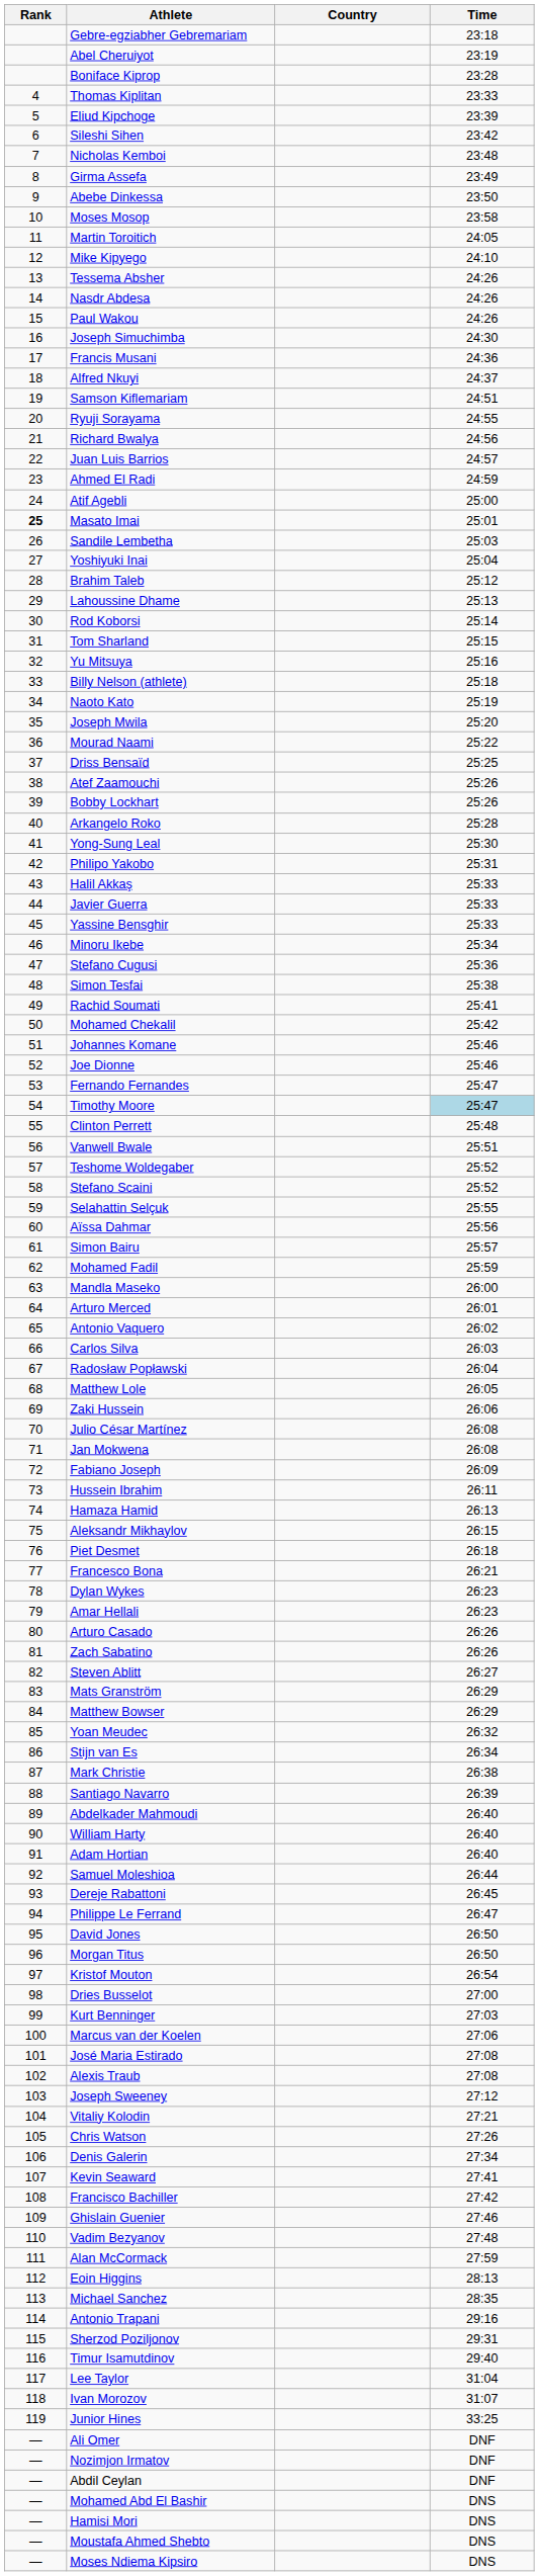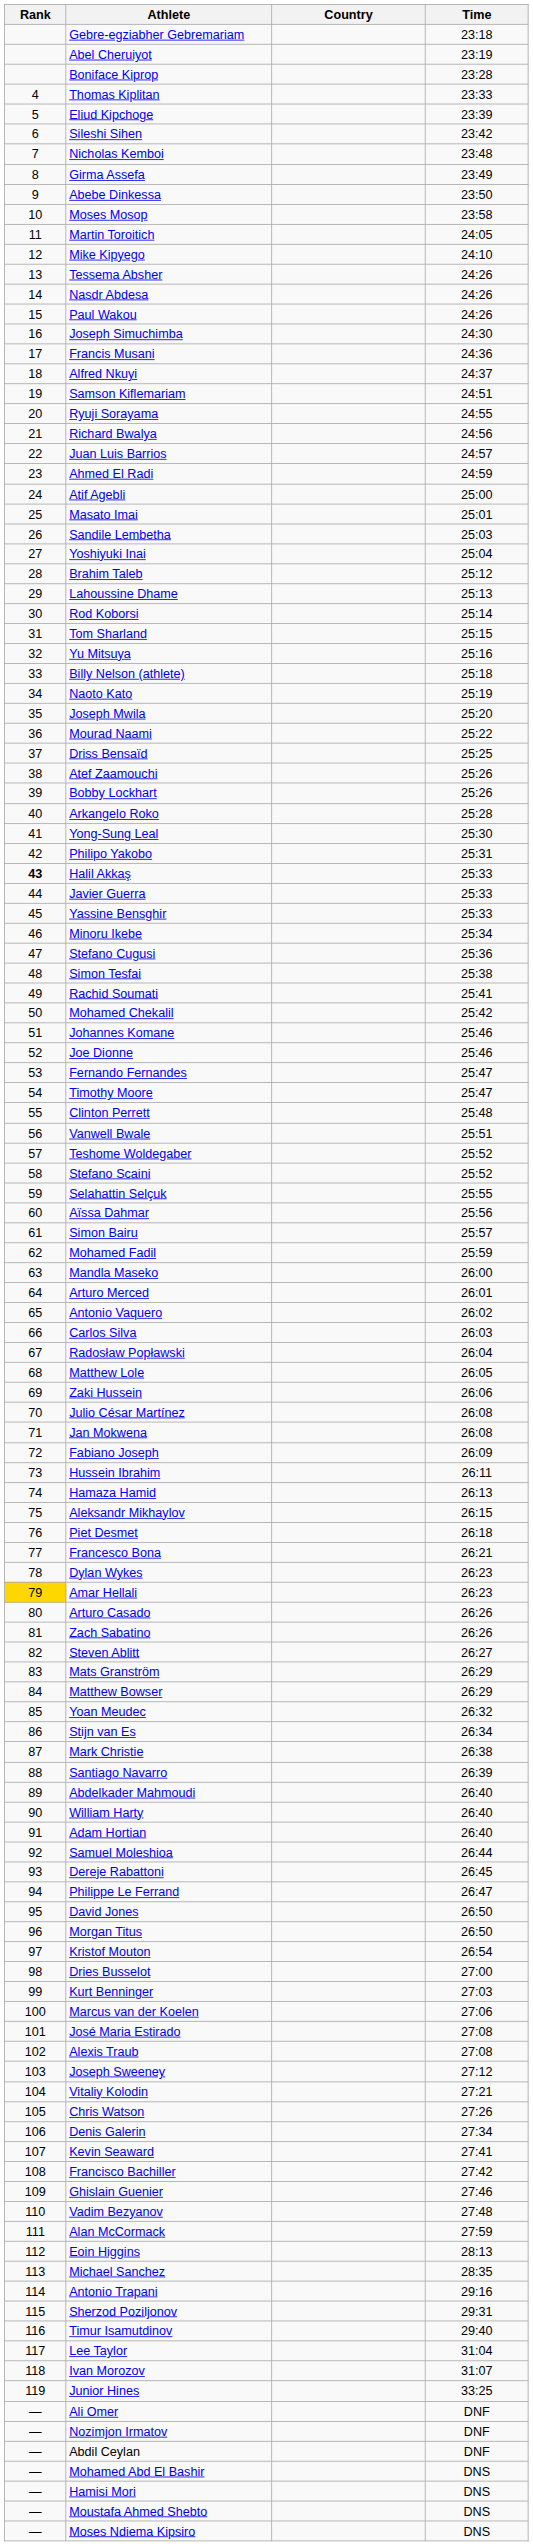Masato Imai | Rank: bold -> normal
Halil Akkaş | Rank: normal -> bold
Timothy Moore | Time: lightblue background -> no background
Amar Hellali | Rank: no background -> gold background
